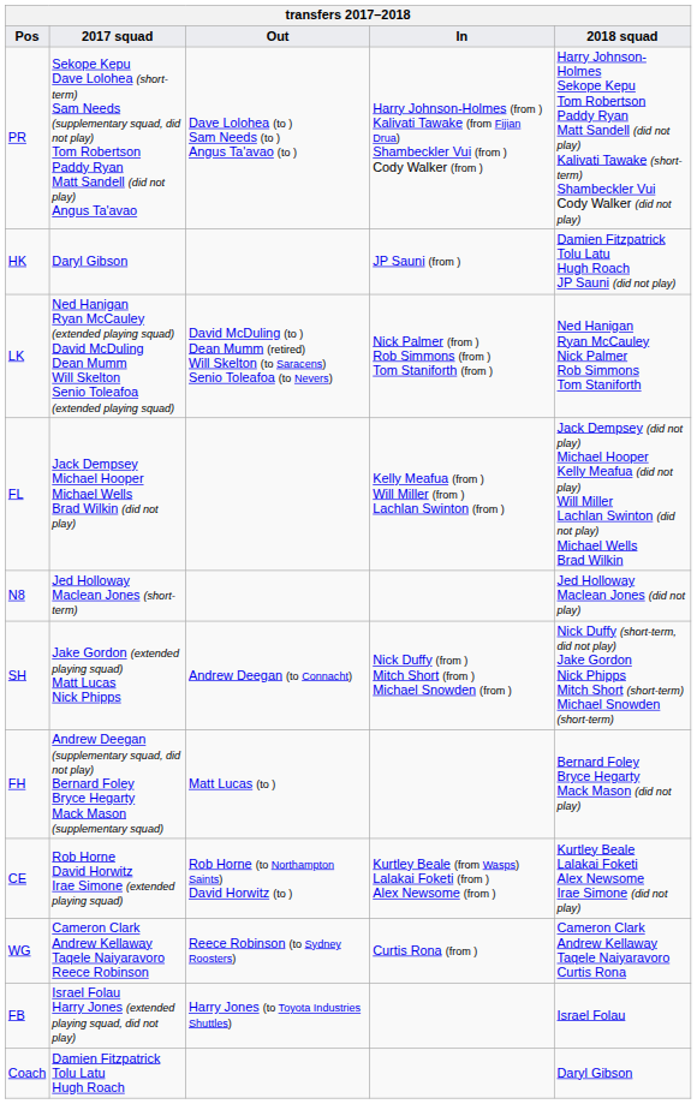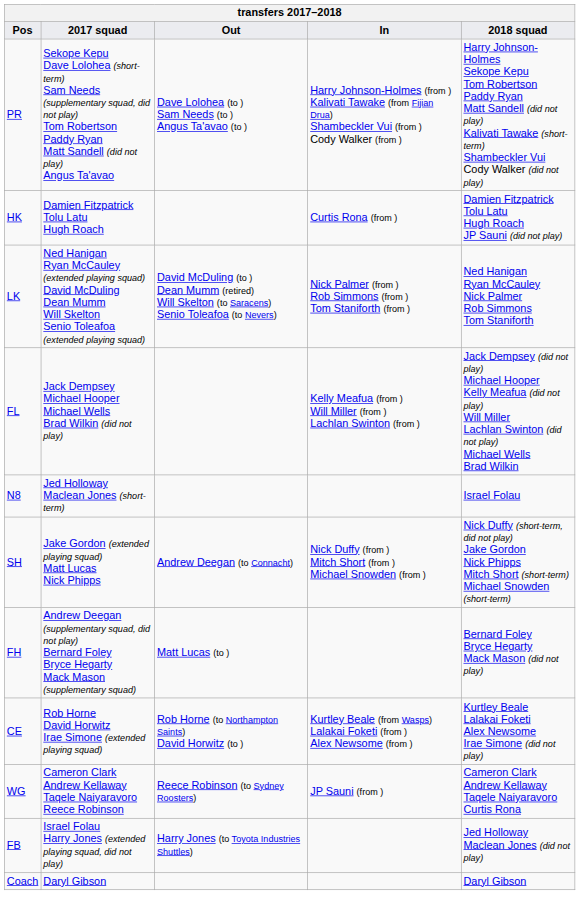HK | 2017 squad: Daryl Gibson -> Damien Fitzpatrick Tolu Latu Hugh Roach
HK | In: JP Sauni (from ) -> Curtis Rona (from )
N8 | 2018 squad: Jed Holloway Maclean Jones (did not play) -> Israel Folau
WG | In: Curtis Rona (from ) -> JP Sauni (from )
FB | 2018 squad: Israel Folau -> Jed Holloway Maclean Jones (did not play)
Coach | 2017 squad: Damien Fitzpatrick Tolu Latu Hugh Roach -> Daryl Gibson
